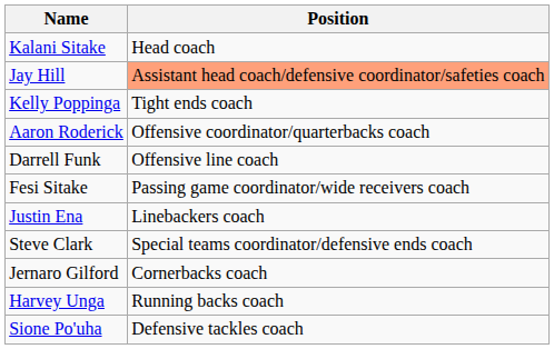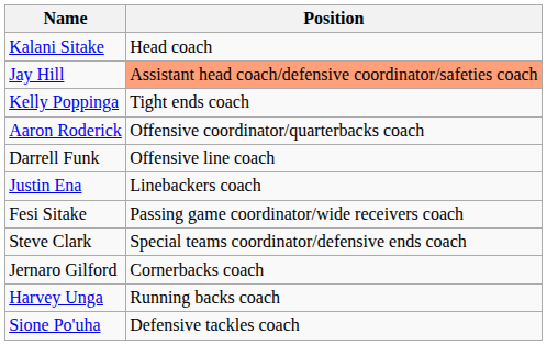rows swapped: Fesi Sitake <-> Justin Ena
